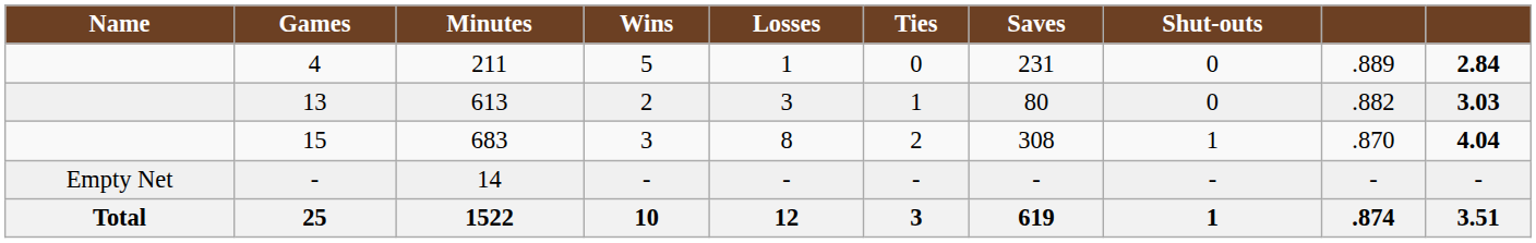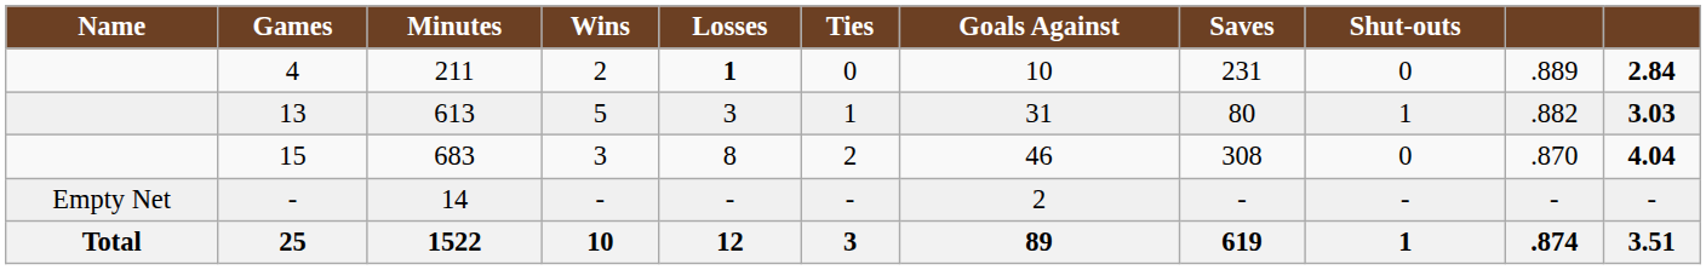+ column: Goals Against | 10 | 31 | 46 | 2 | 89
4 | Wins: 5 -> 2
4 | Losses: normal -> bold
13 | Wins: 2 -> 5
13 | Shut-outs: 0 -> 1
15 | Shut-outs: 1 -> 0
